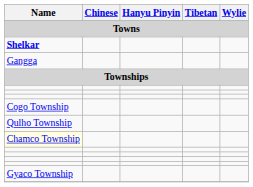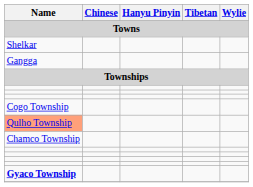Shelkar | Name: bold -> normal
Qulho Township | Name: no background -> lightsalmon background
Chamco Township | Name: lightyellow background -> no background
Gyaco Township | Name: normal -> bold
